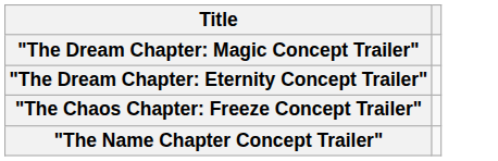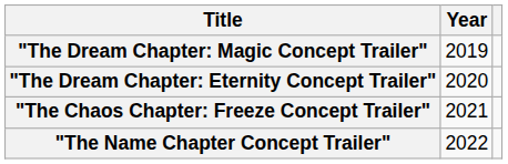+ column: Year | 2019 | 2020 | 2021 | 2022
